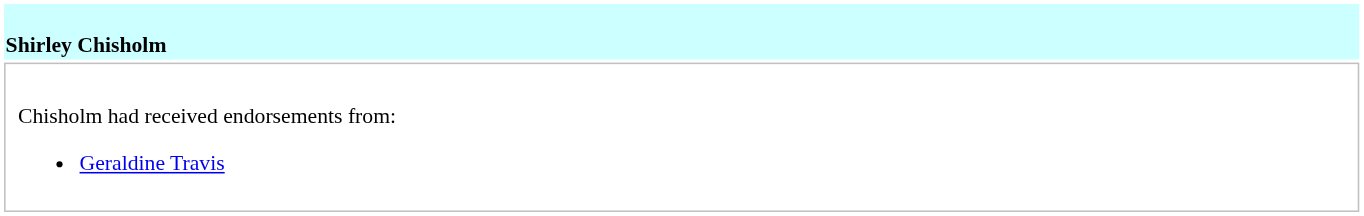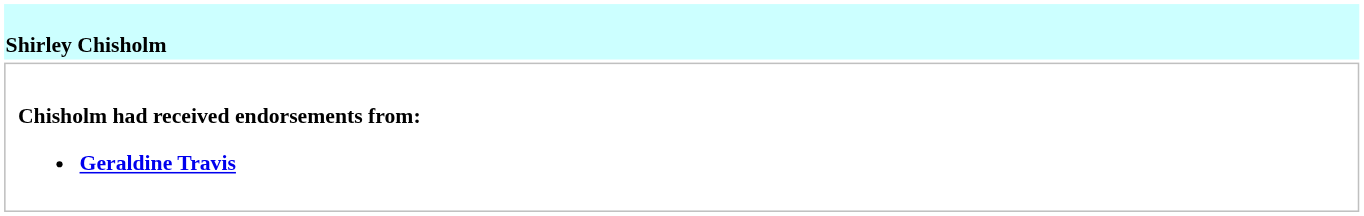row 2 | column 1: normal -> bold
